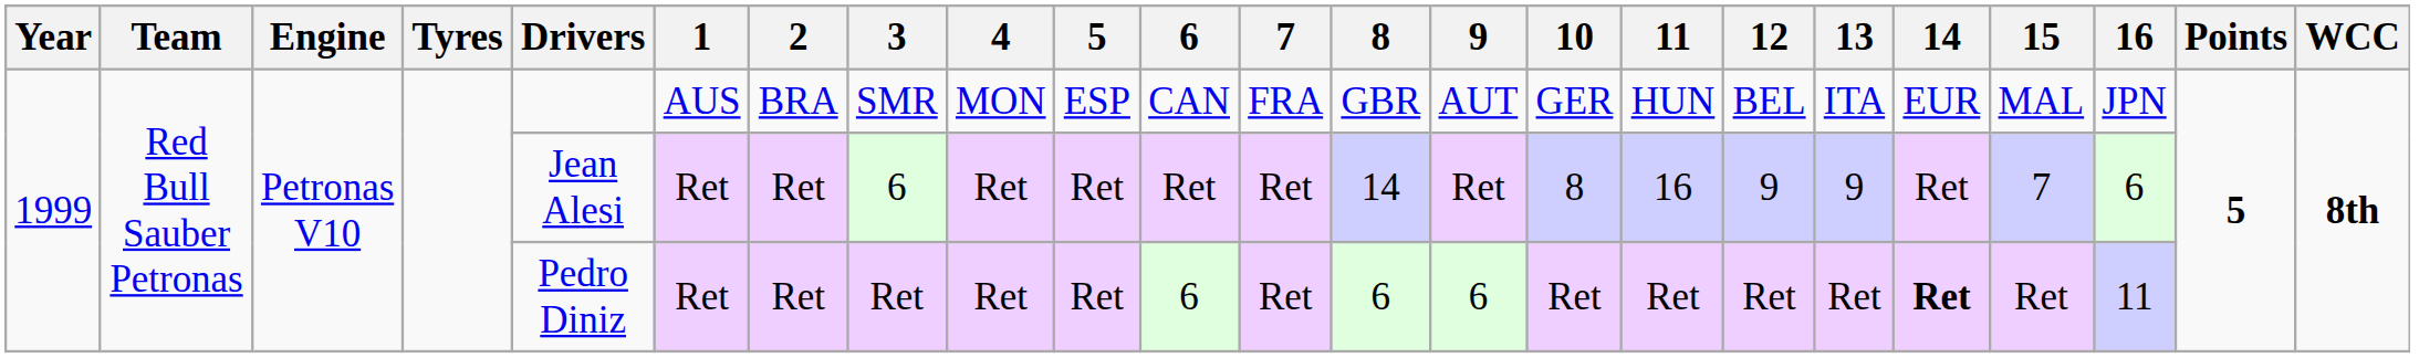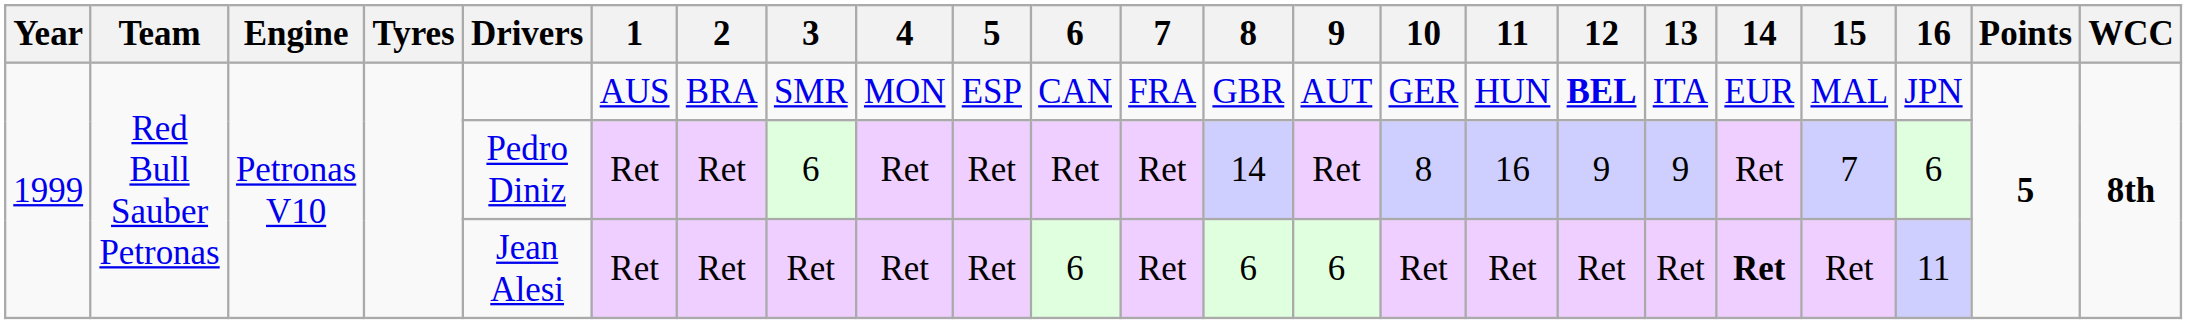row 2 | 12: normal -> bold
row 3 | Drivers: Jean Alesi -> Pedro Diniz
row 4 | Drivers: Pedro Diniz -> Jean Alesi
